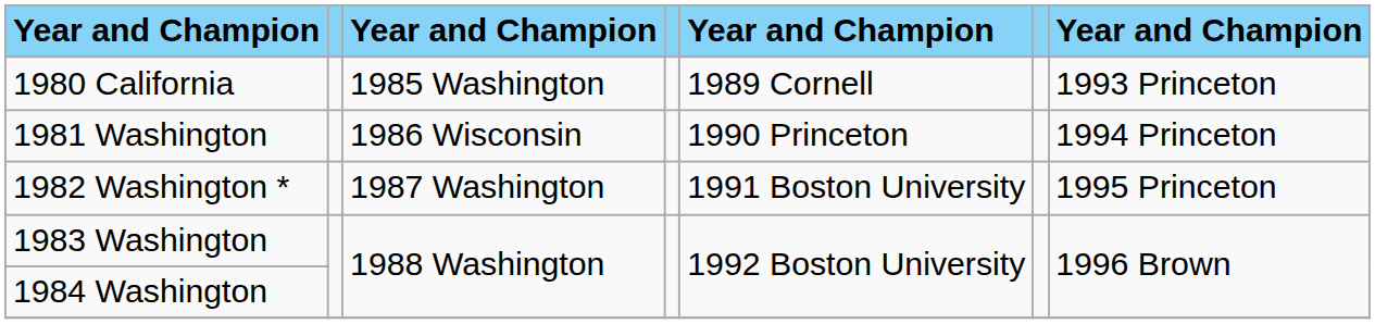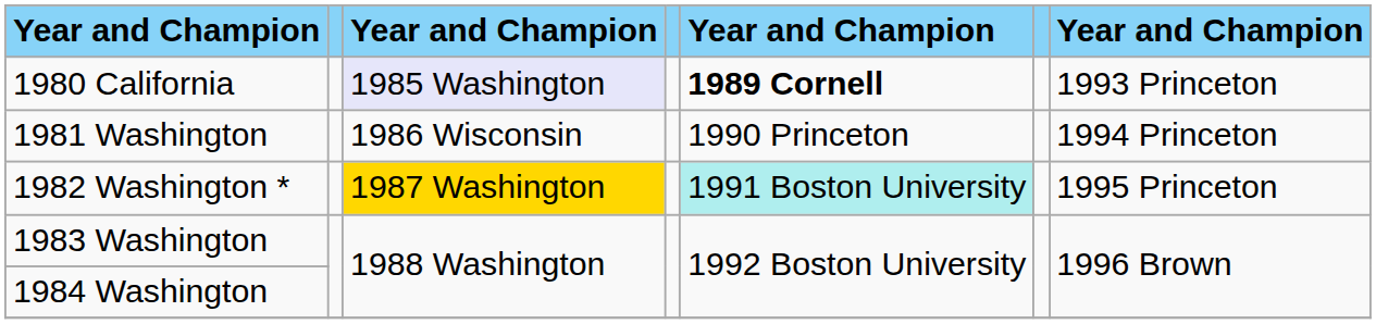1980 California | column 3: no background -> lavender background
1980 California | column 5: normal -> bold
1982 Washington * | column 3: no background -> gold background
1982 Washington * | column 5: no background -> paleturquoise background
